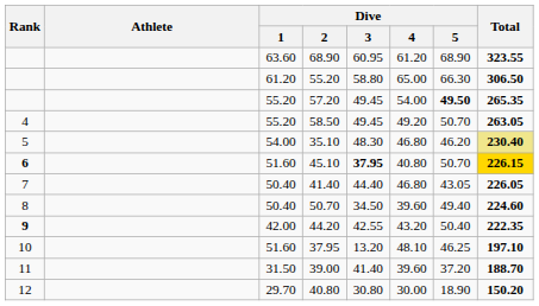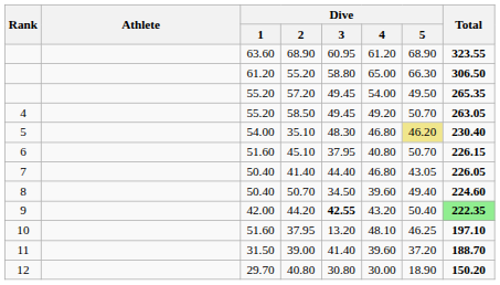57.20 | Dive / 5: bold -> normal
35.10 | Dive / 5: no background -> khaki background
35.10 | Total: khaki background -> no background
45.10 | Rank: bold -> normal
45.10 | Dive / 3: bold -> normal
45.10 | Total: gold background -> no background
44.20 | Rank: bold -> normal
44.20 | Dive / 3: normal -> bold
44.20 | Total: no background -> lightgreen background
